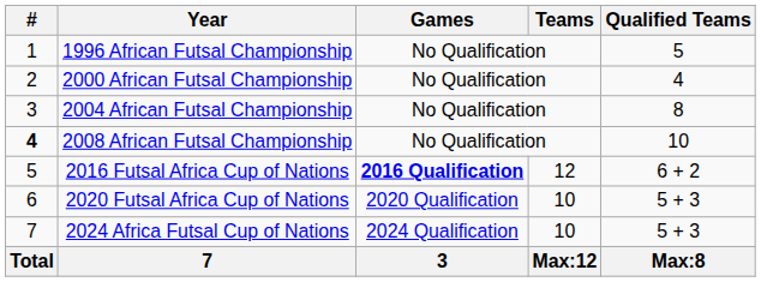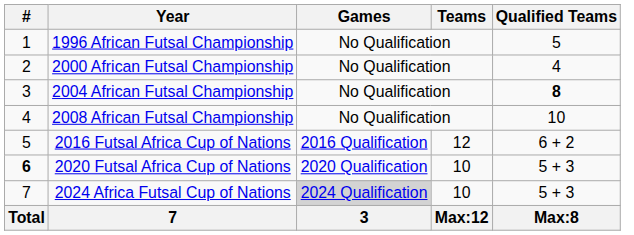2004 African Futsal Championship | Qualified Teams: normal -> bold
2008 African Futsal Championship | #: bold -> normal
2016 Futsal Africa Cup of Nations | Games: bold -> normal
2020 Futsal Africa Cup of Nations | #: normal -> bold
2024 Africa Futsal Cup of Nations | Games: no background -> lightgrey background
